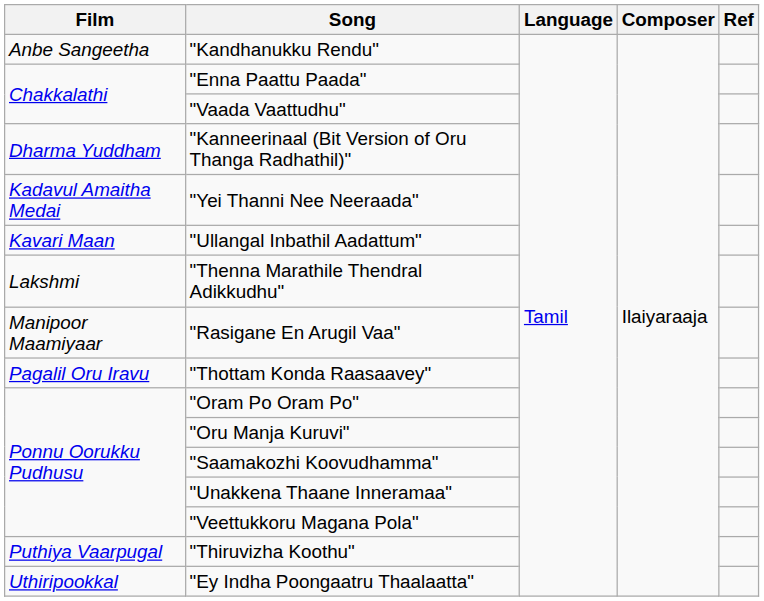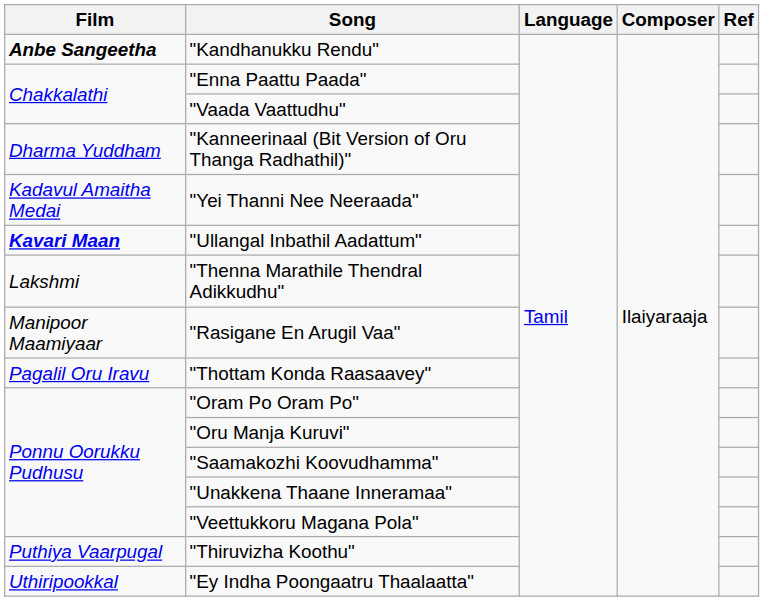"Kandhanukku Rendu" | Film: normal -> bold
"Ullangal Inbathil Aadattum" | Film: normal -> bold
